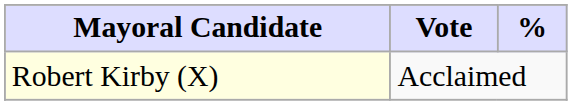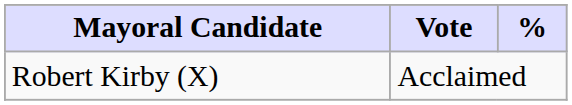Robert Kirby (X) | Mayoral Candidate: lightyellow background -> no background
